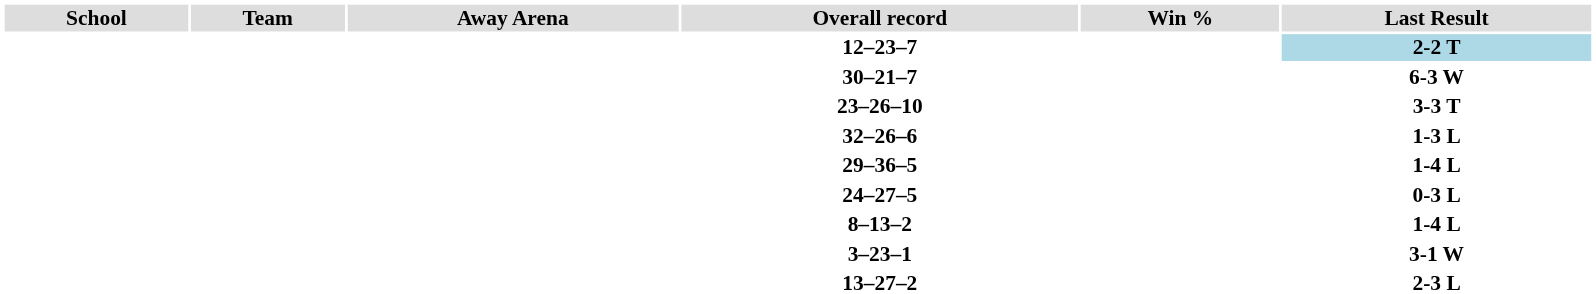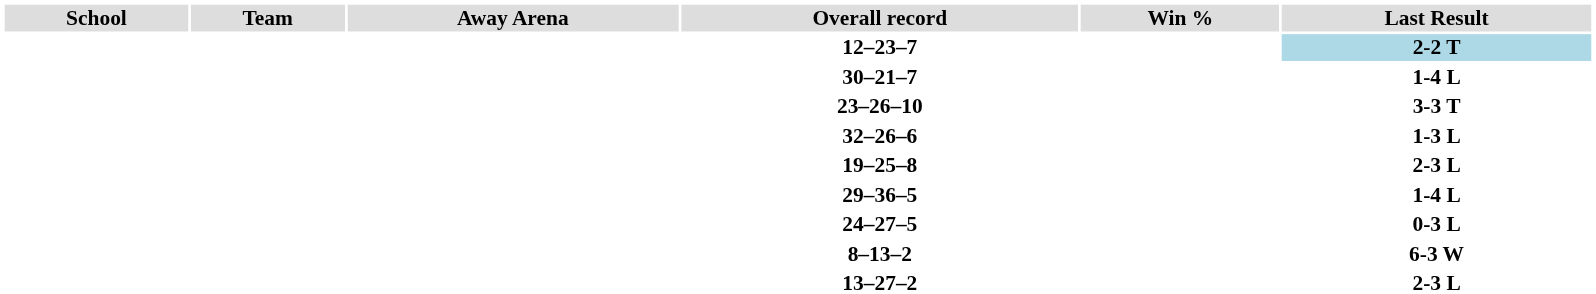30–21–7 | Last Result: 6-3 W -> 1-4 L
+ row: 19–25–8 | 2-3 L
8–13–2 | Last Result: 1-4 L -> 6-3 W
- row: 3–23–1 | 3-1 W
